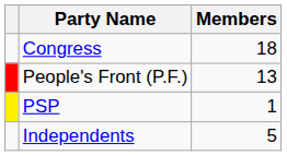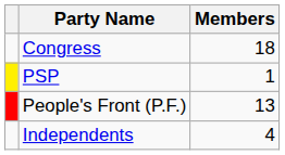rows swapped: People's Front (P.F.) <-> PSP
Independents | Members: 5 -> 4
